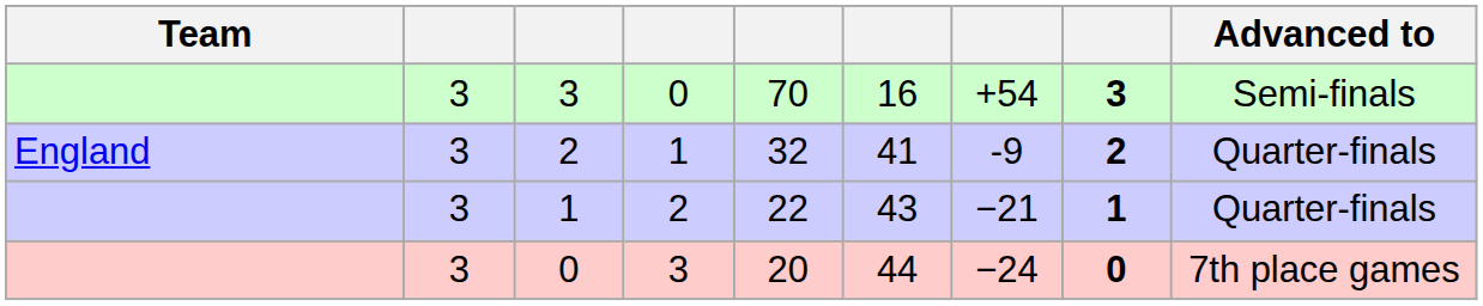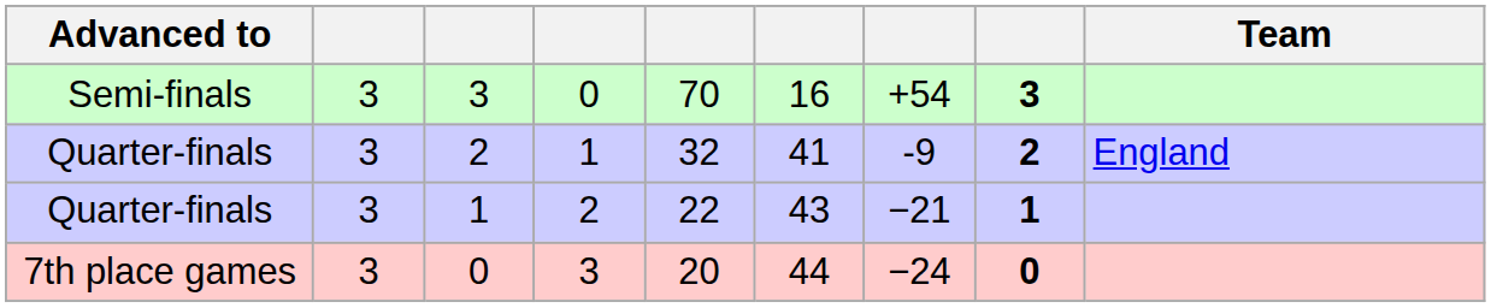columns swapped: Team <-> Advanced to
